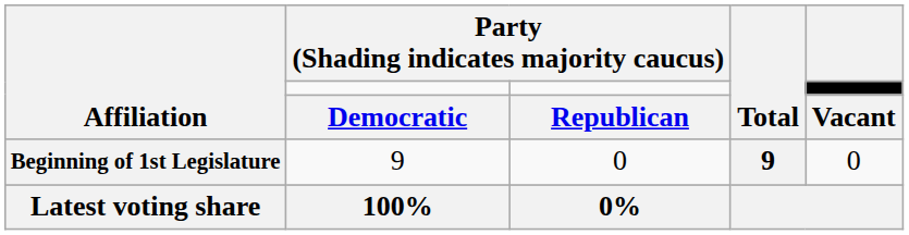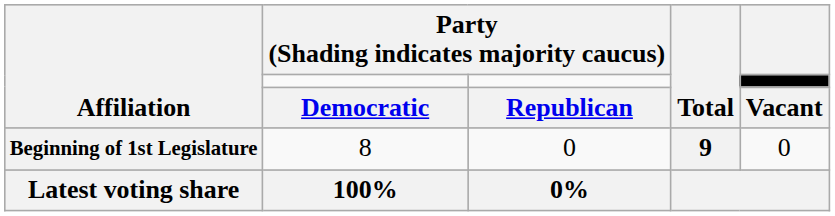Beginning of 1st Legislature | column 2: 9 -> 8
